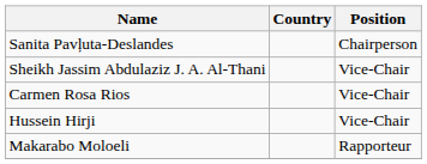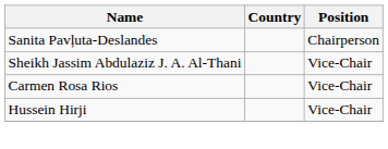- row: Makarabo Moloeli | Rapporteur
